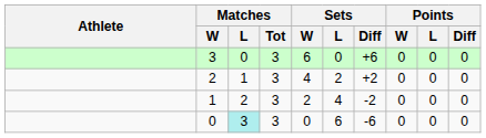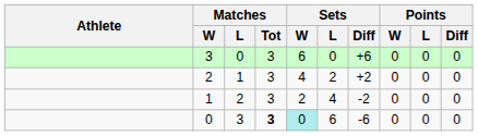row 6 | Matches / L: paleturquoise background -> no background
row 6 | Matches / Tot: normal -> bold
row 6 | Sets / W: no background -> paleturquoise background
